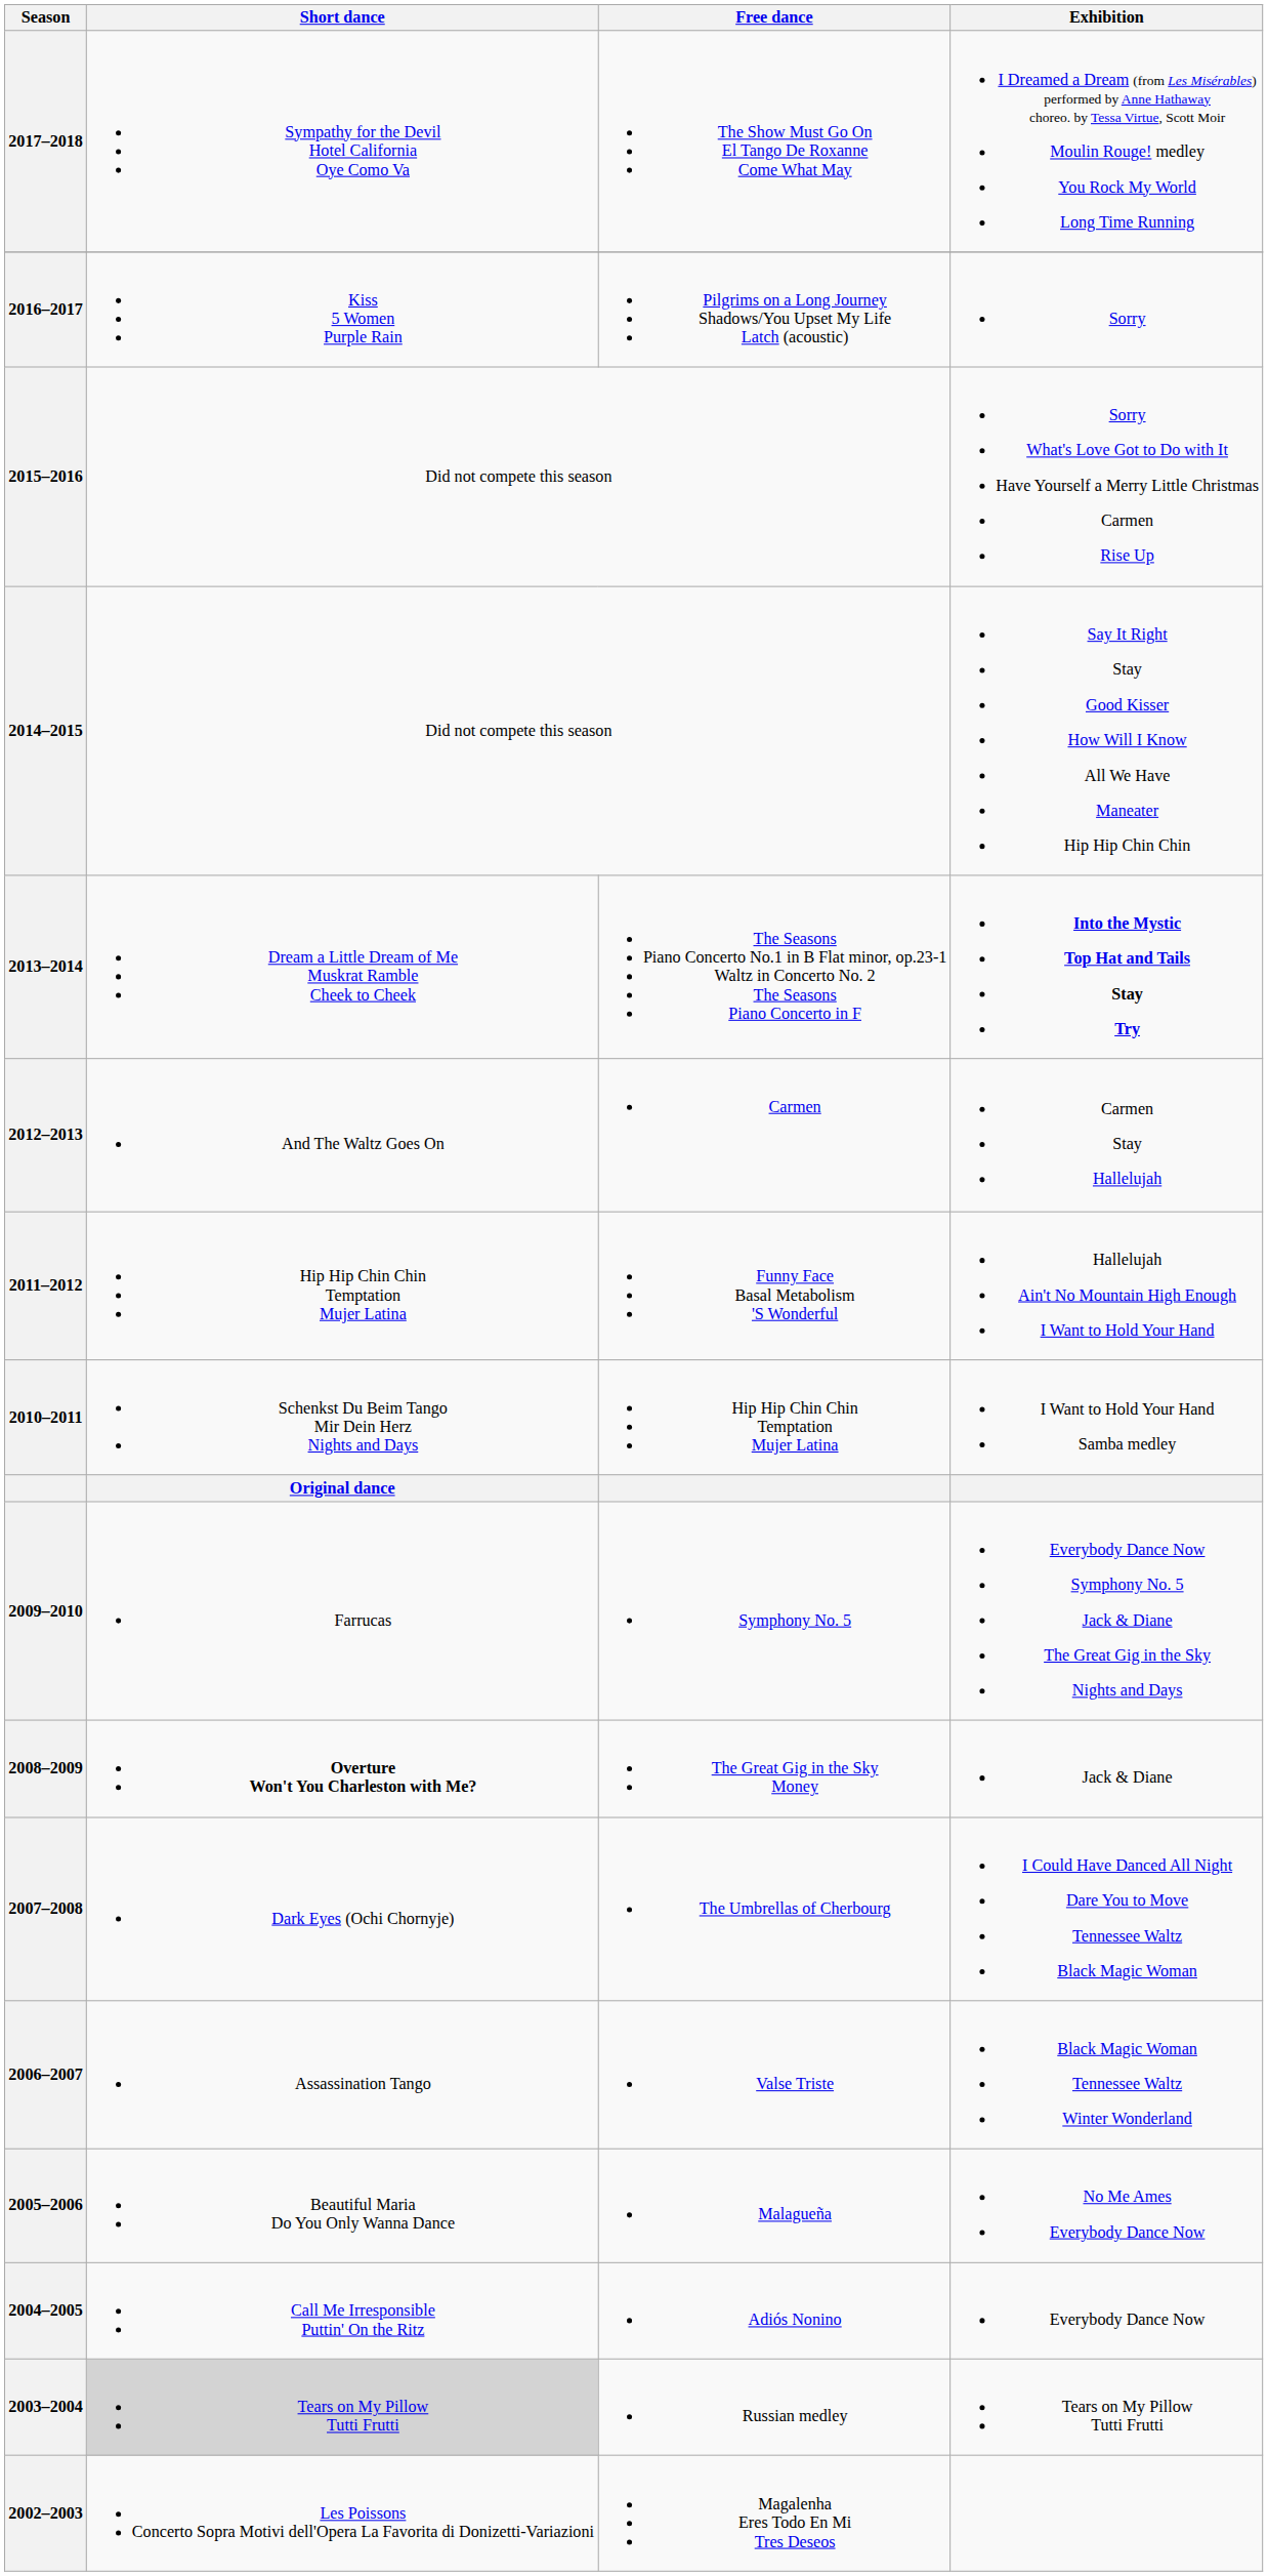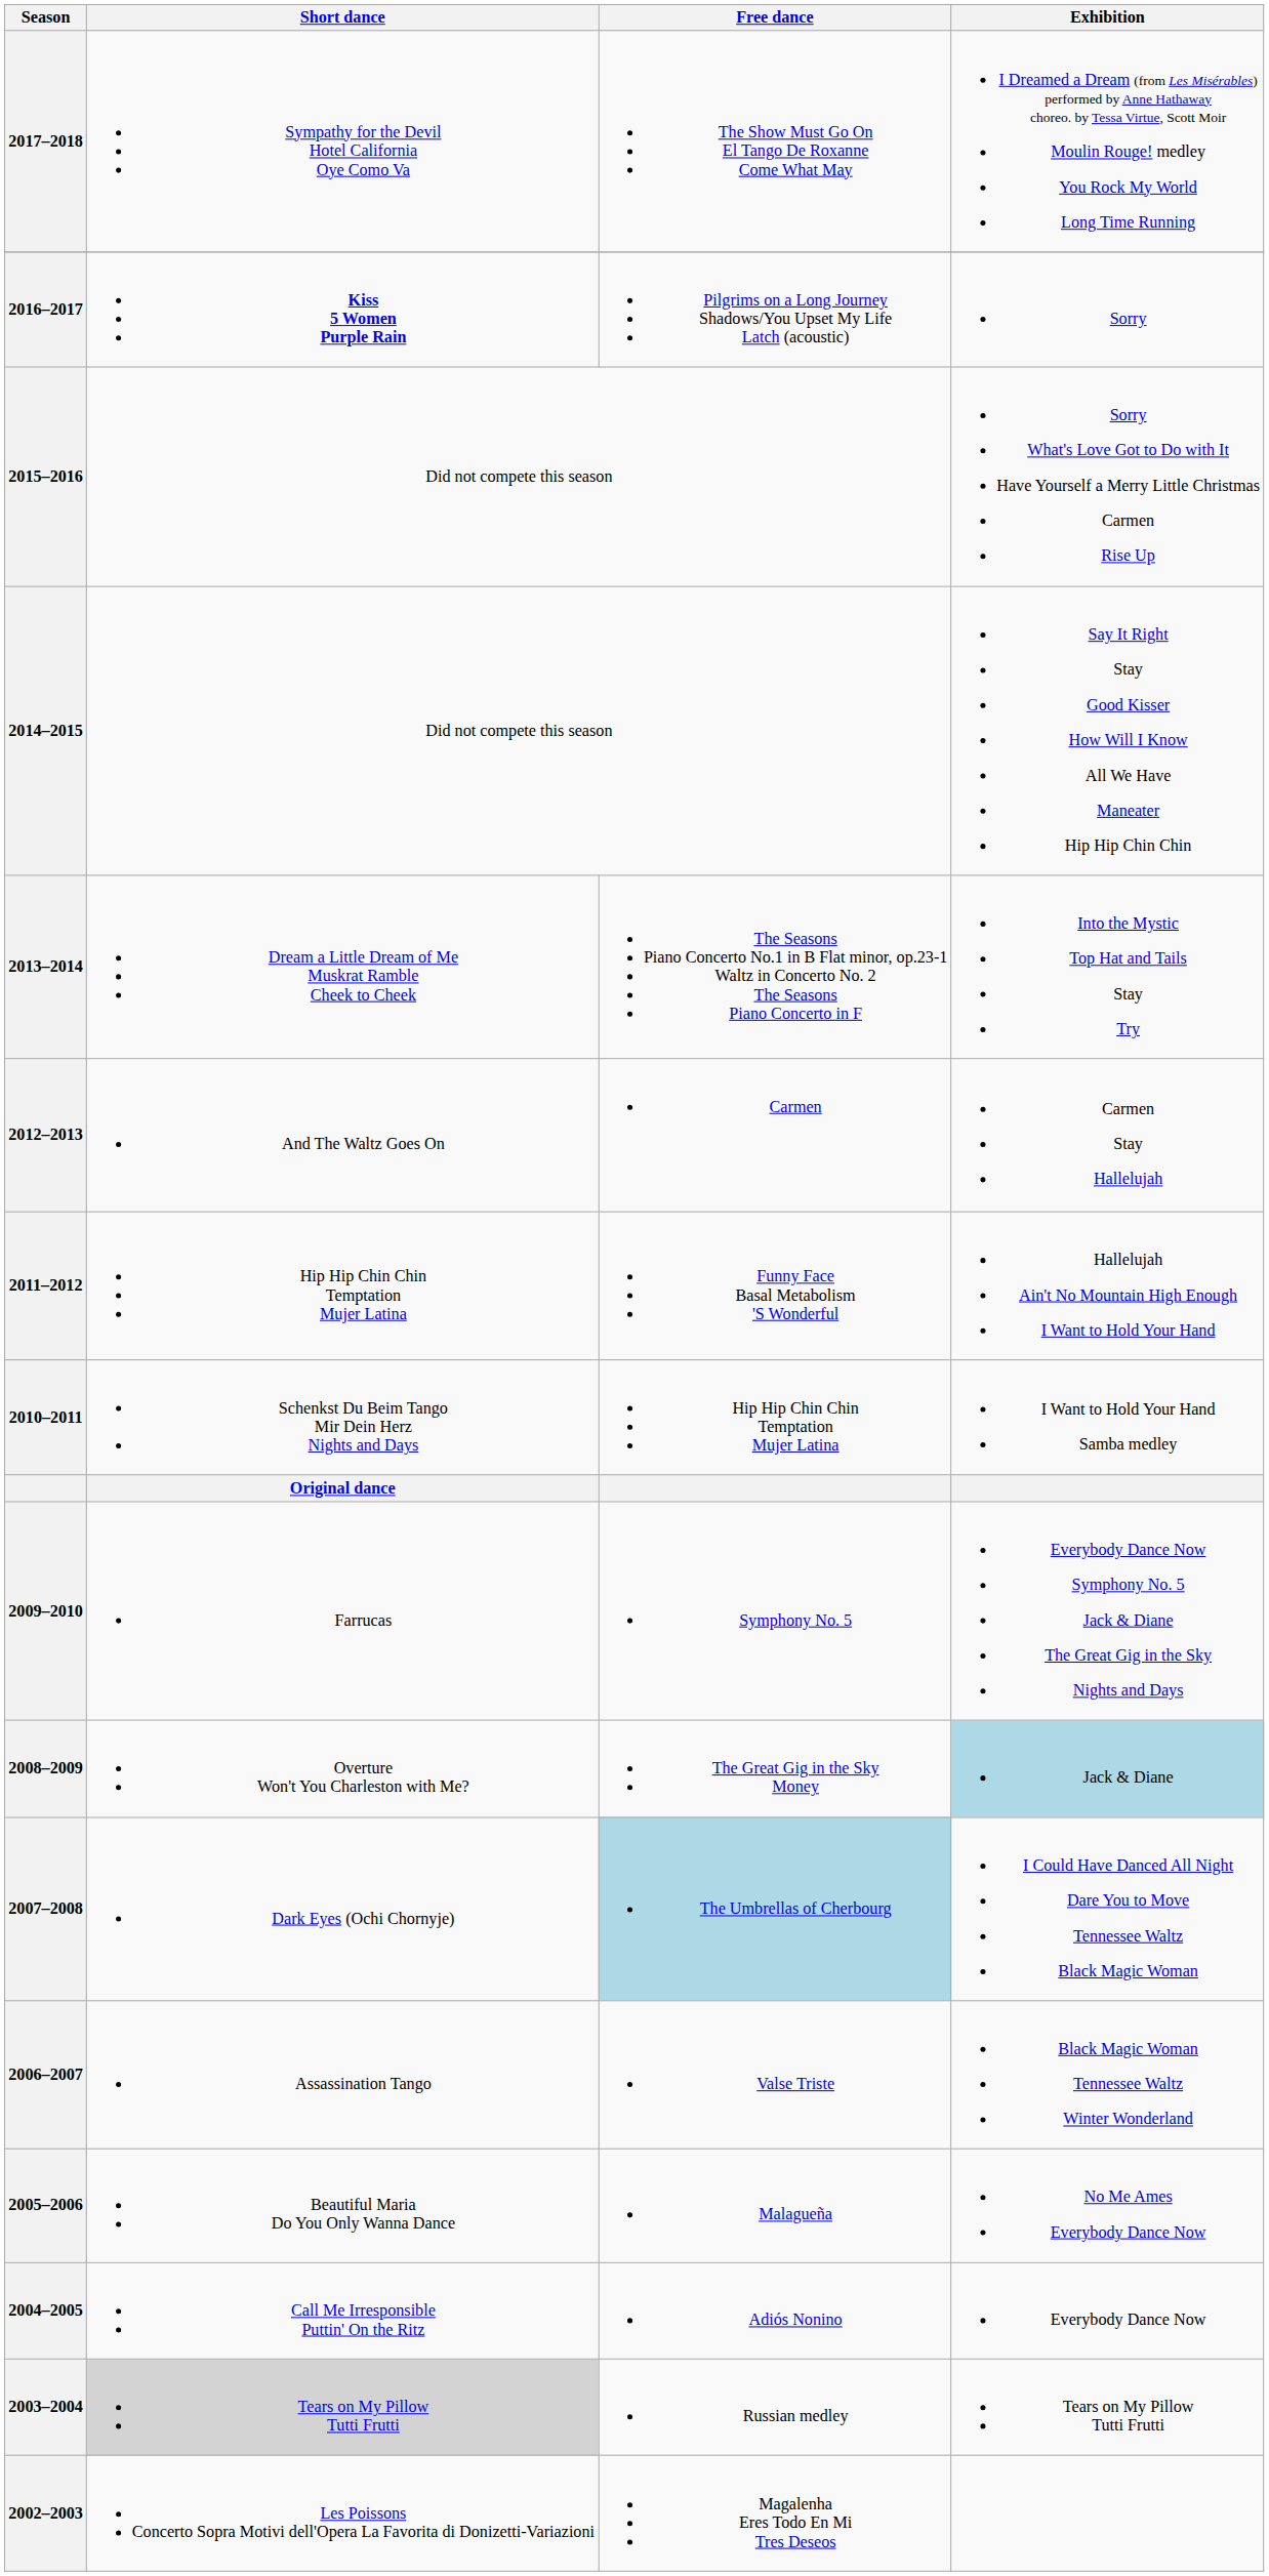2016–2017 | Short dance: normal -> bold
2013–2014 | Exhibition: bold -> normal
2008–2009 | Short dance: bold -> normal
2008–2009 | Exhibition: no background -> lightblue background
2007–2008 | Free dance: no background -> lightblue background
